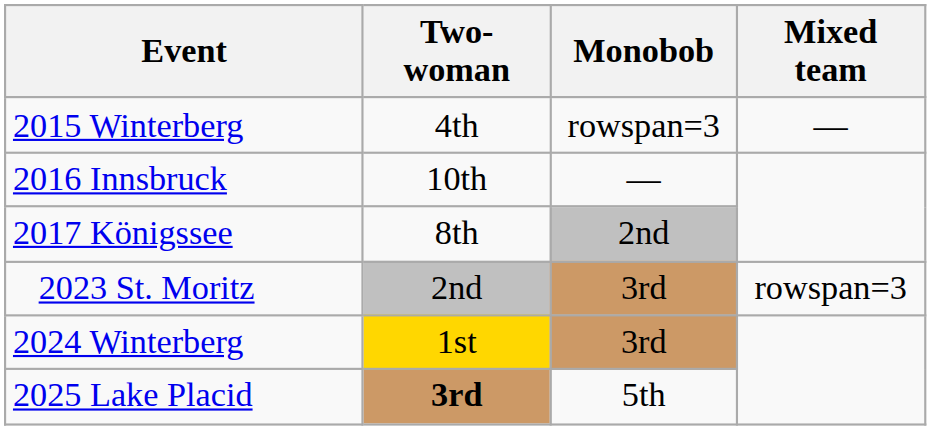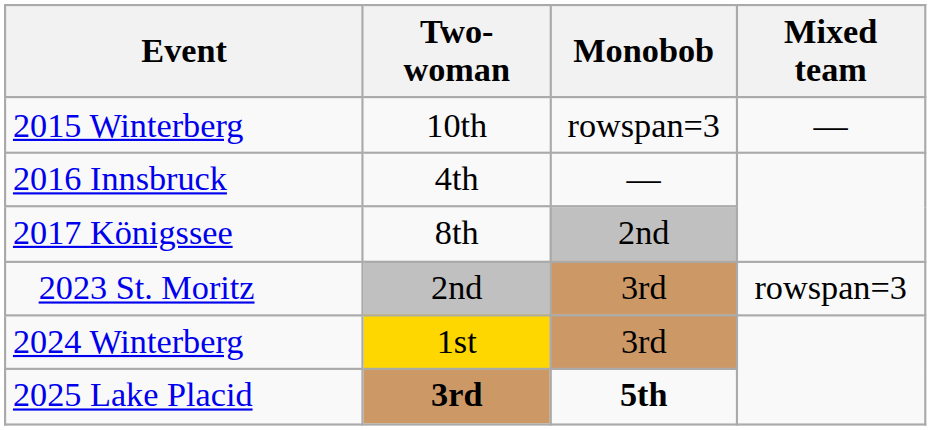2015 Winterberg | Two-woman: 4th -> 10th
2016 Innsbruck | Two-woman: 10th -> 4th
2025 Lake Placid | Monobob: normal -> bold
